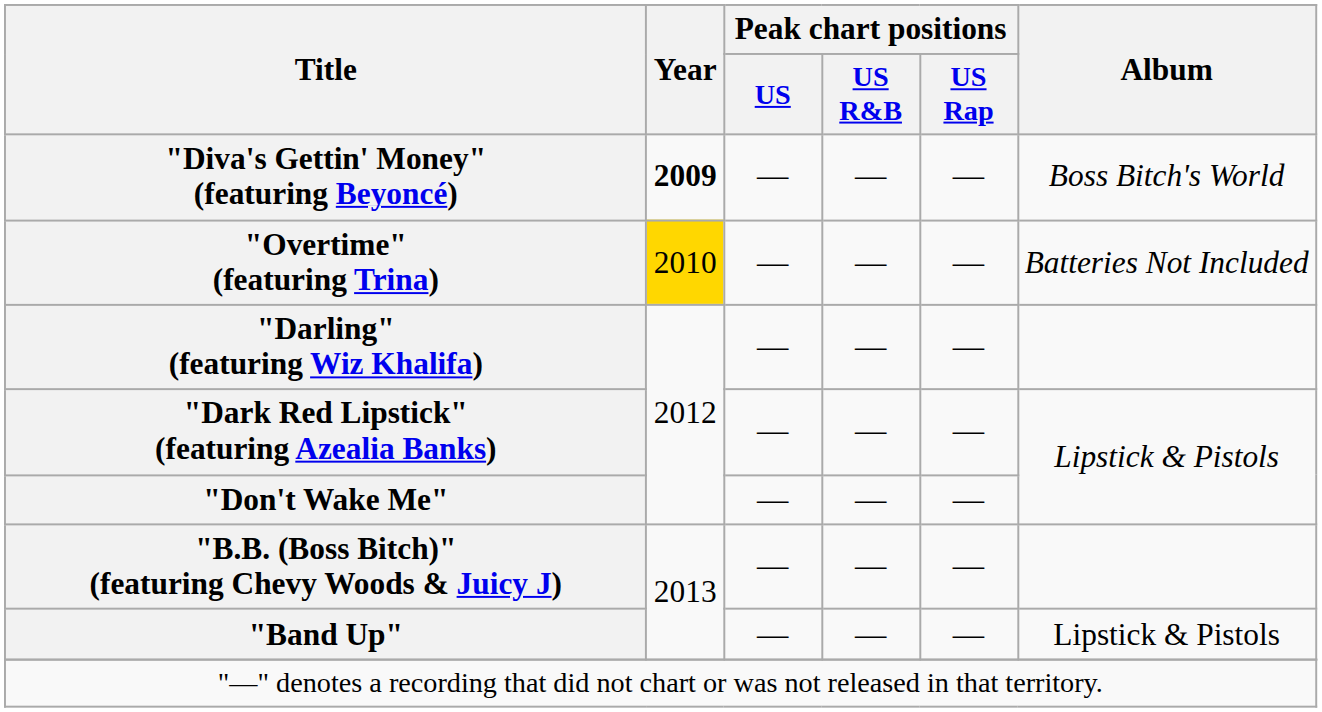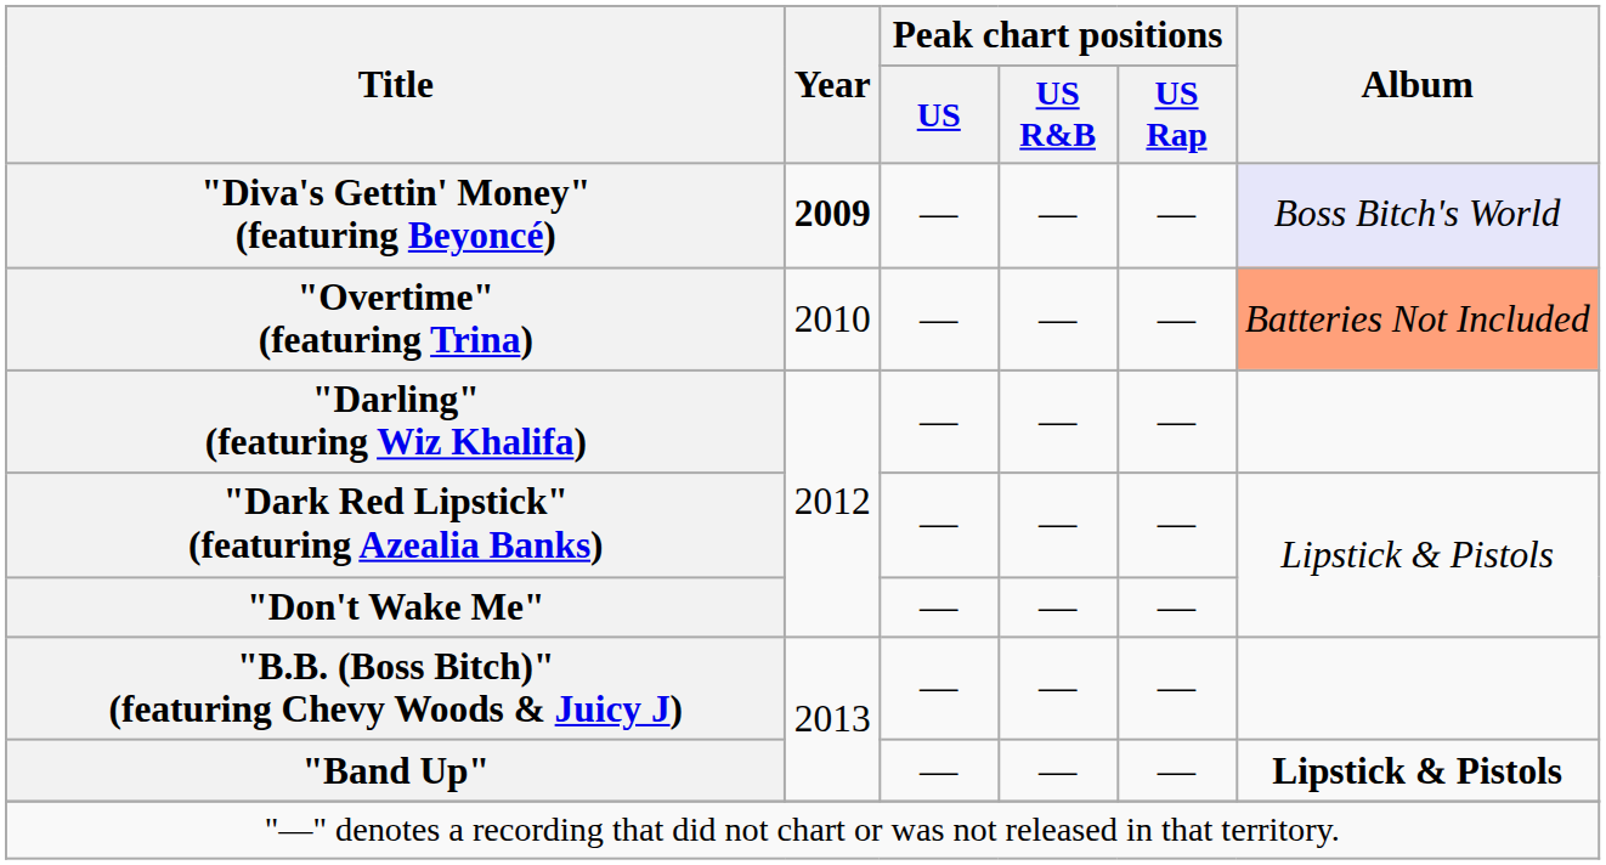"Diva's Gettin' Money" (featuring Beyoncé) | Album: no background -> lavender background
"Overtime" (featuring Trina) | Year: gold background -> no background
"Overtime" (featuring Trina) | Album: no background -> lightsalmon background
"Band Up" | Album: normal -> bold
